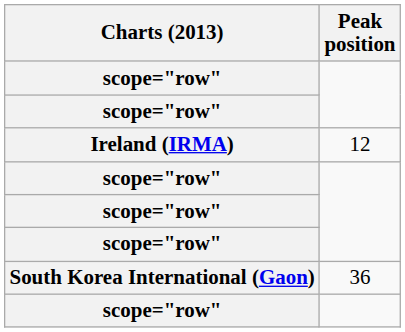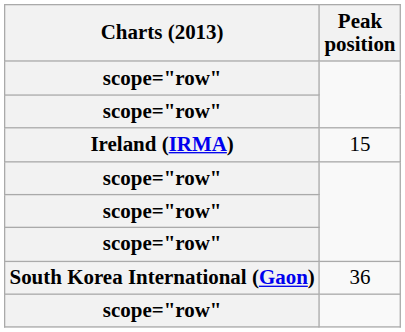Ireland (IRMA) | Peak position: 12 -> 15
